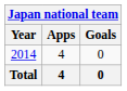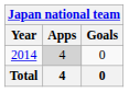2014 | Apps: no background -> lightgrey background
